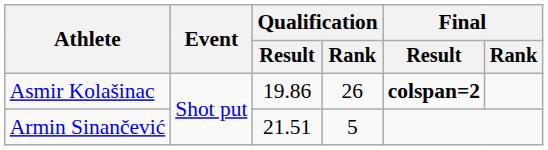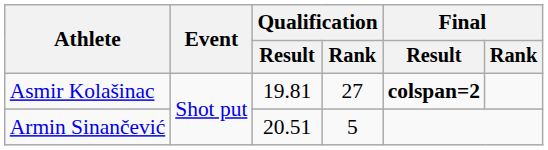Asmir Kolašinac | Qualification / Result: 19.86 -> 19.81
Asmir Kolašinac | Qualification / Rank: 26 -> 27
Armin Sinančević | Qualification / Result: 21.51 -> 20.51
